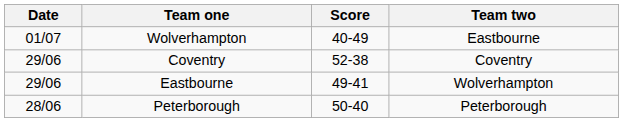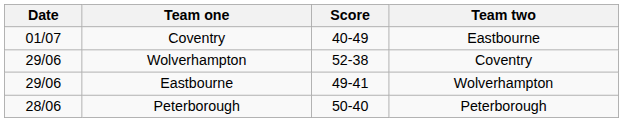row 2 | Team one: Wolverhampton -> Coventry
row 3 | Team one: Coventry -> Wolverhampton
